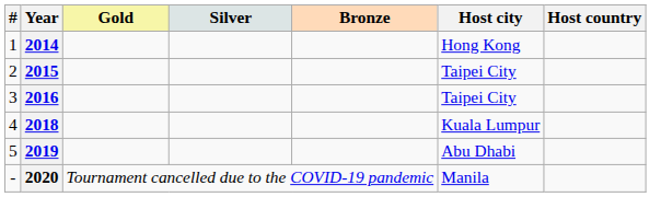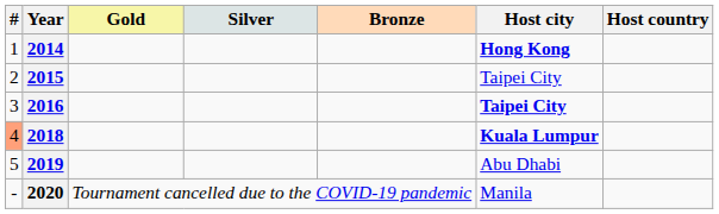2014 | Host city: normal -> bold
2016 | Host city: normal -> bold
2018 | #: no background -> lightsalmon background
2018 | Host city: normal -> bold
